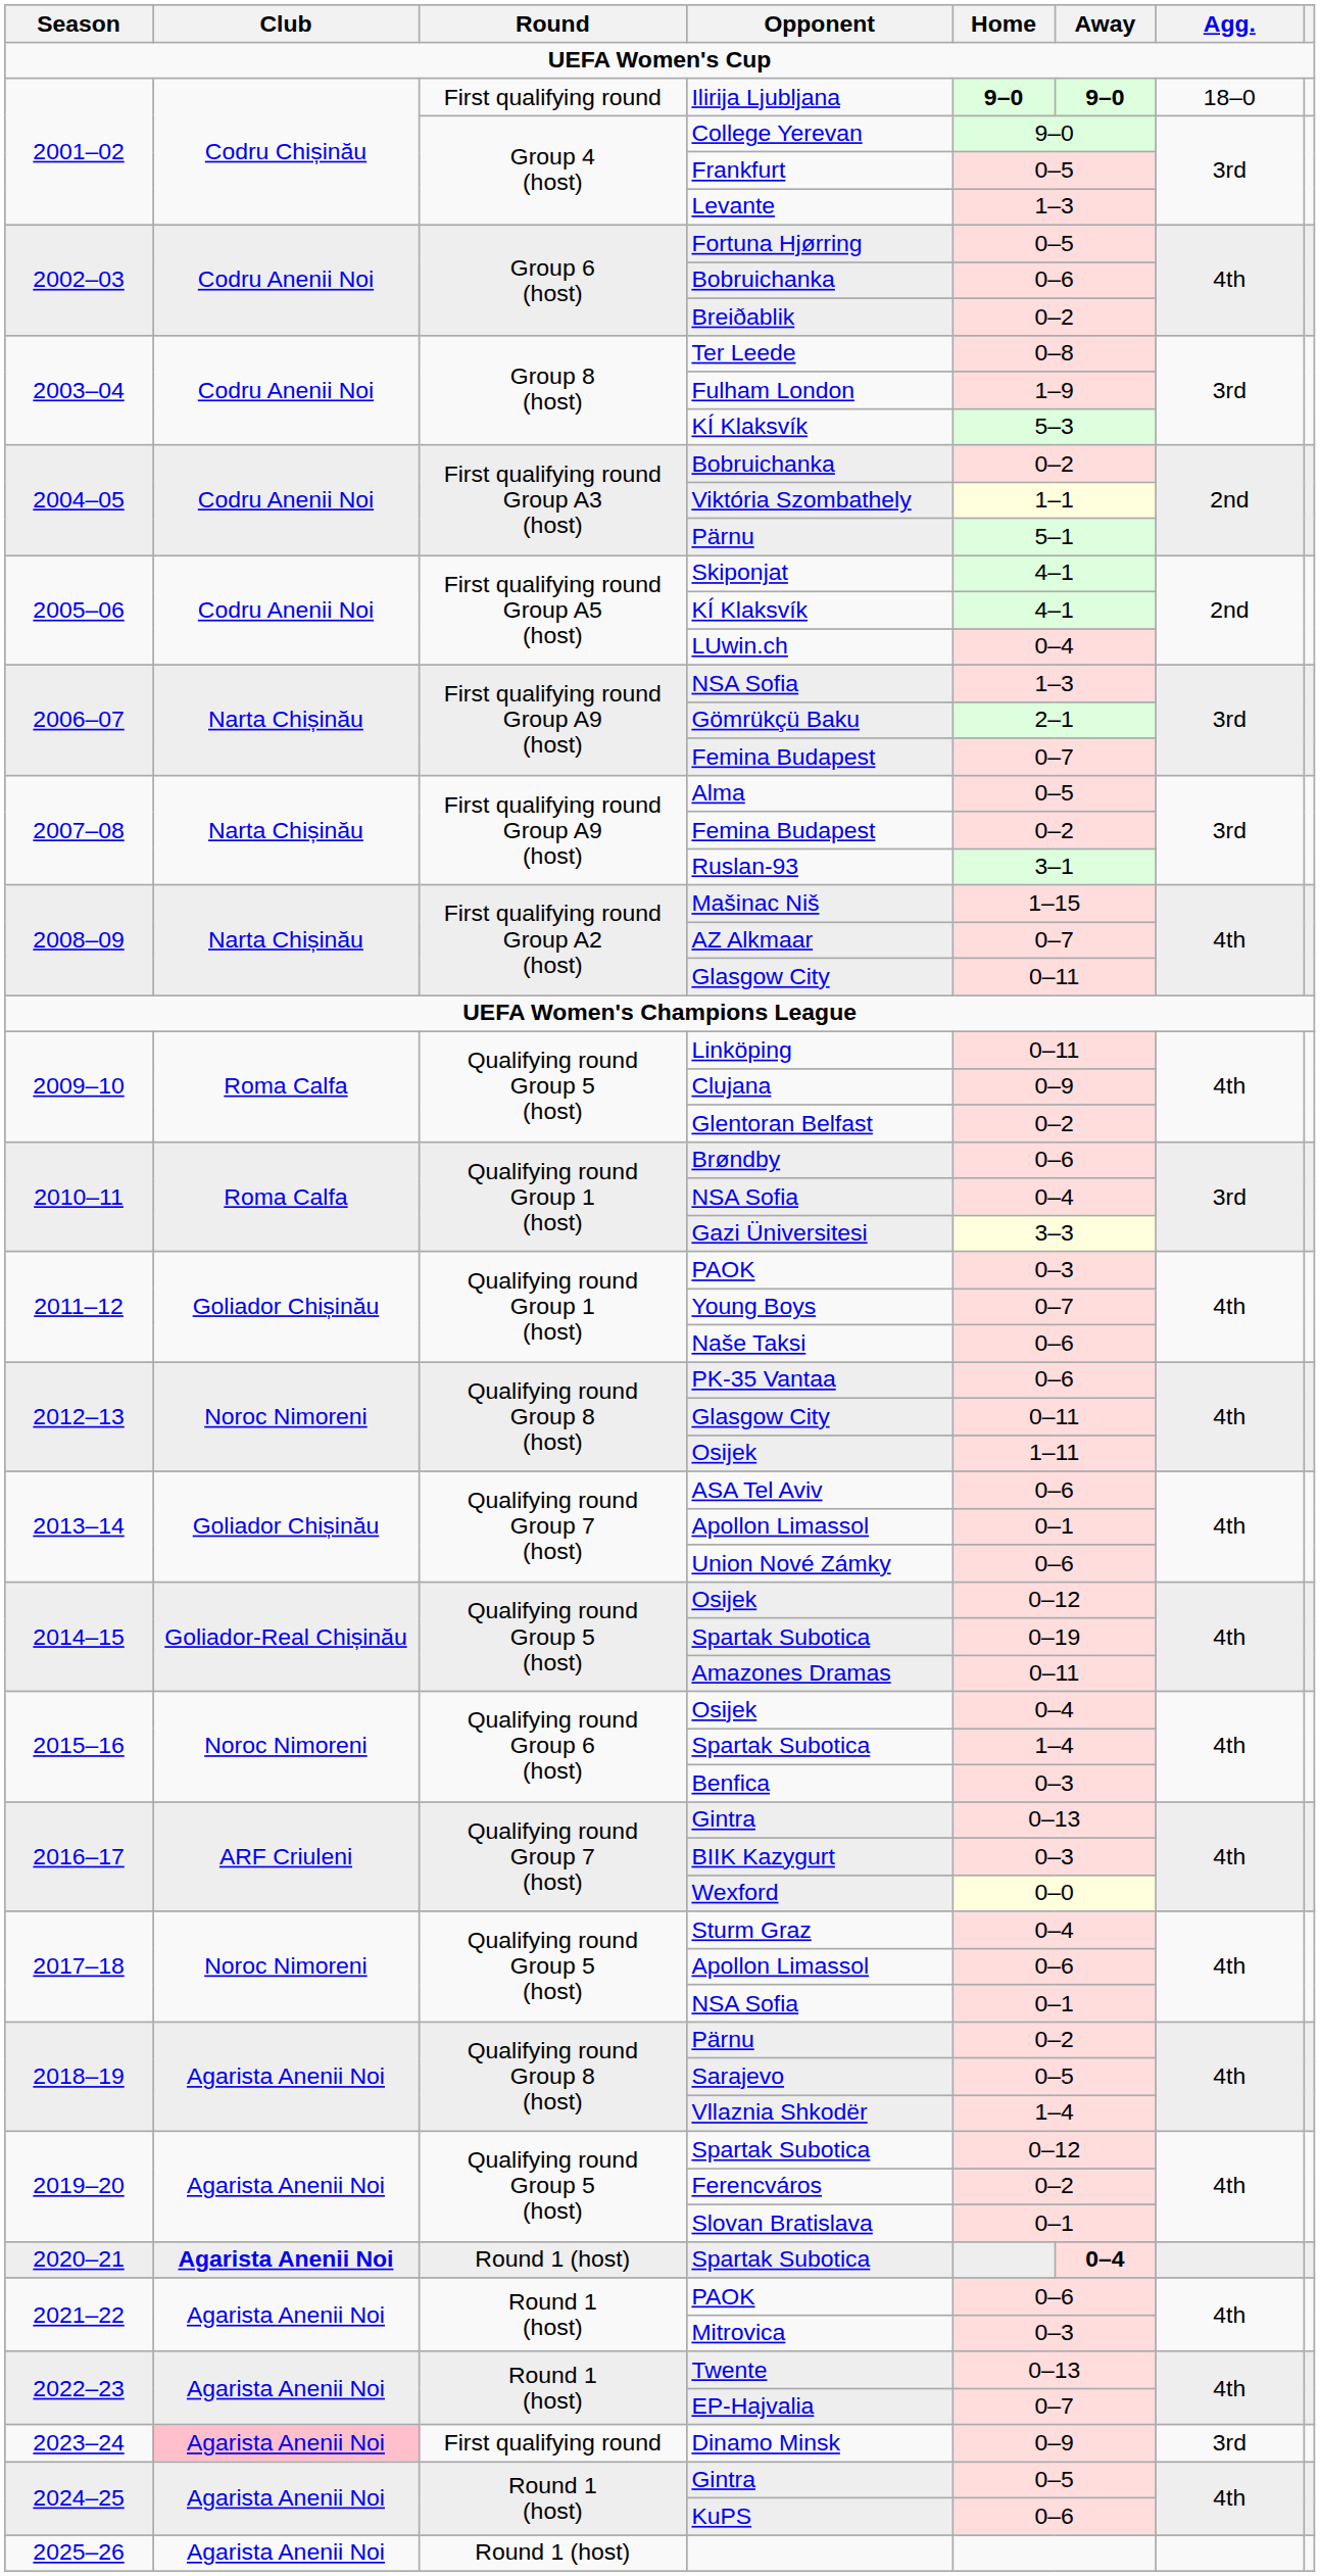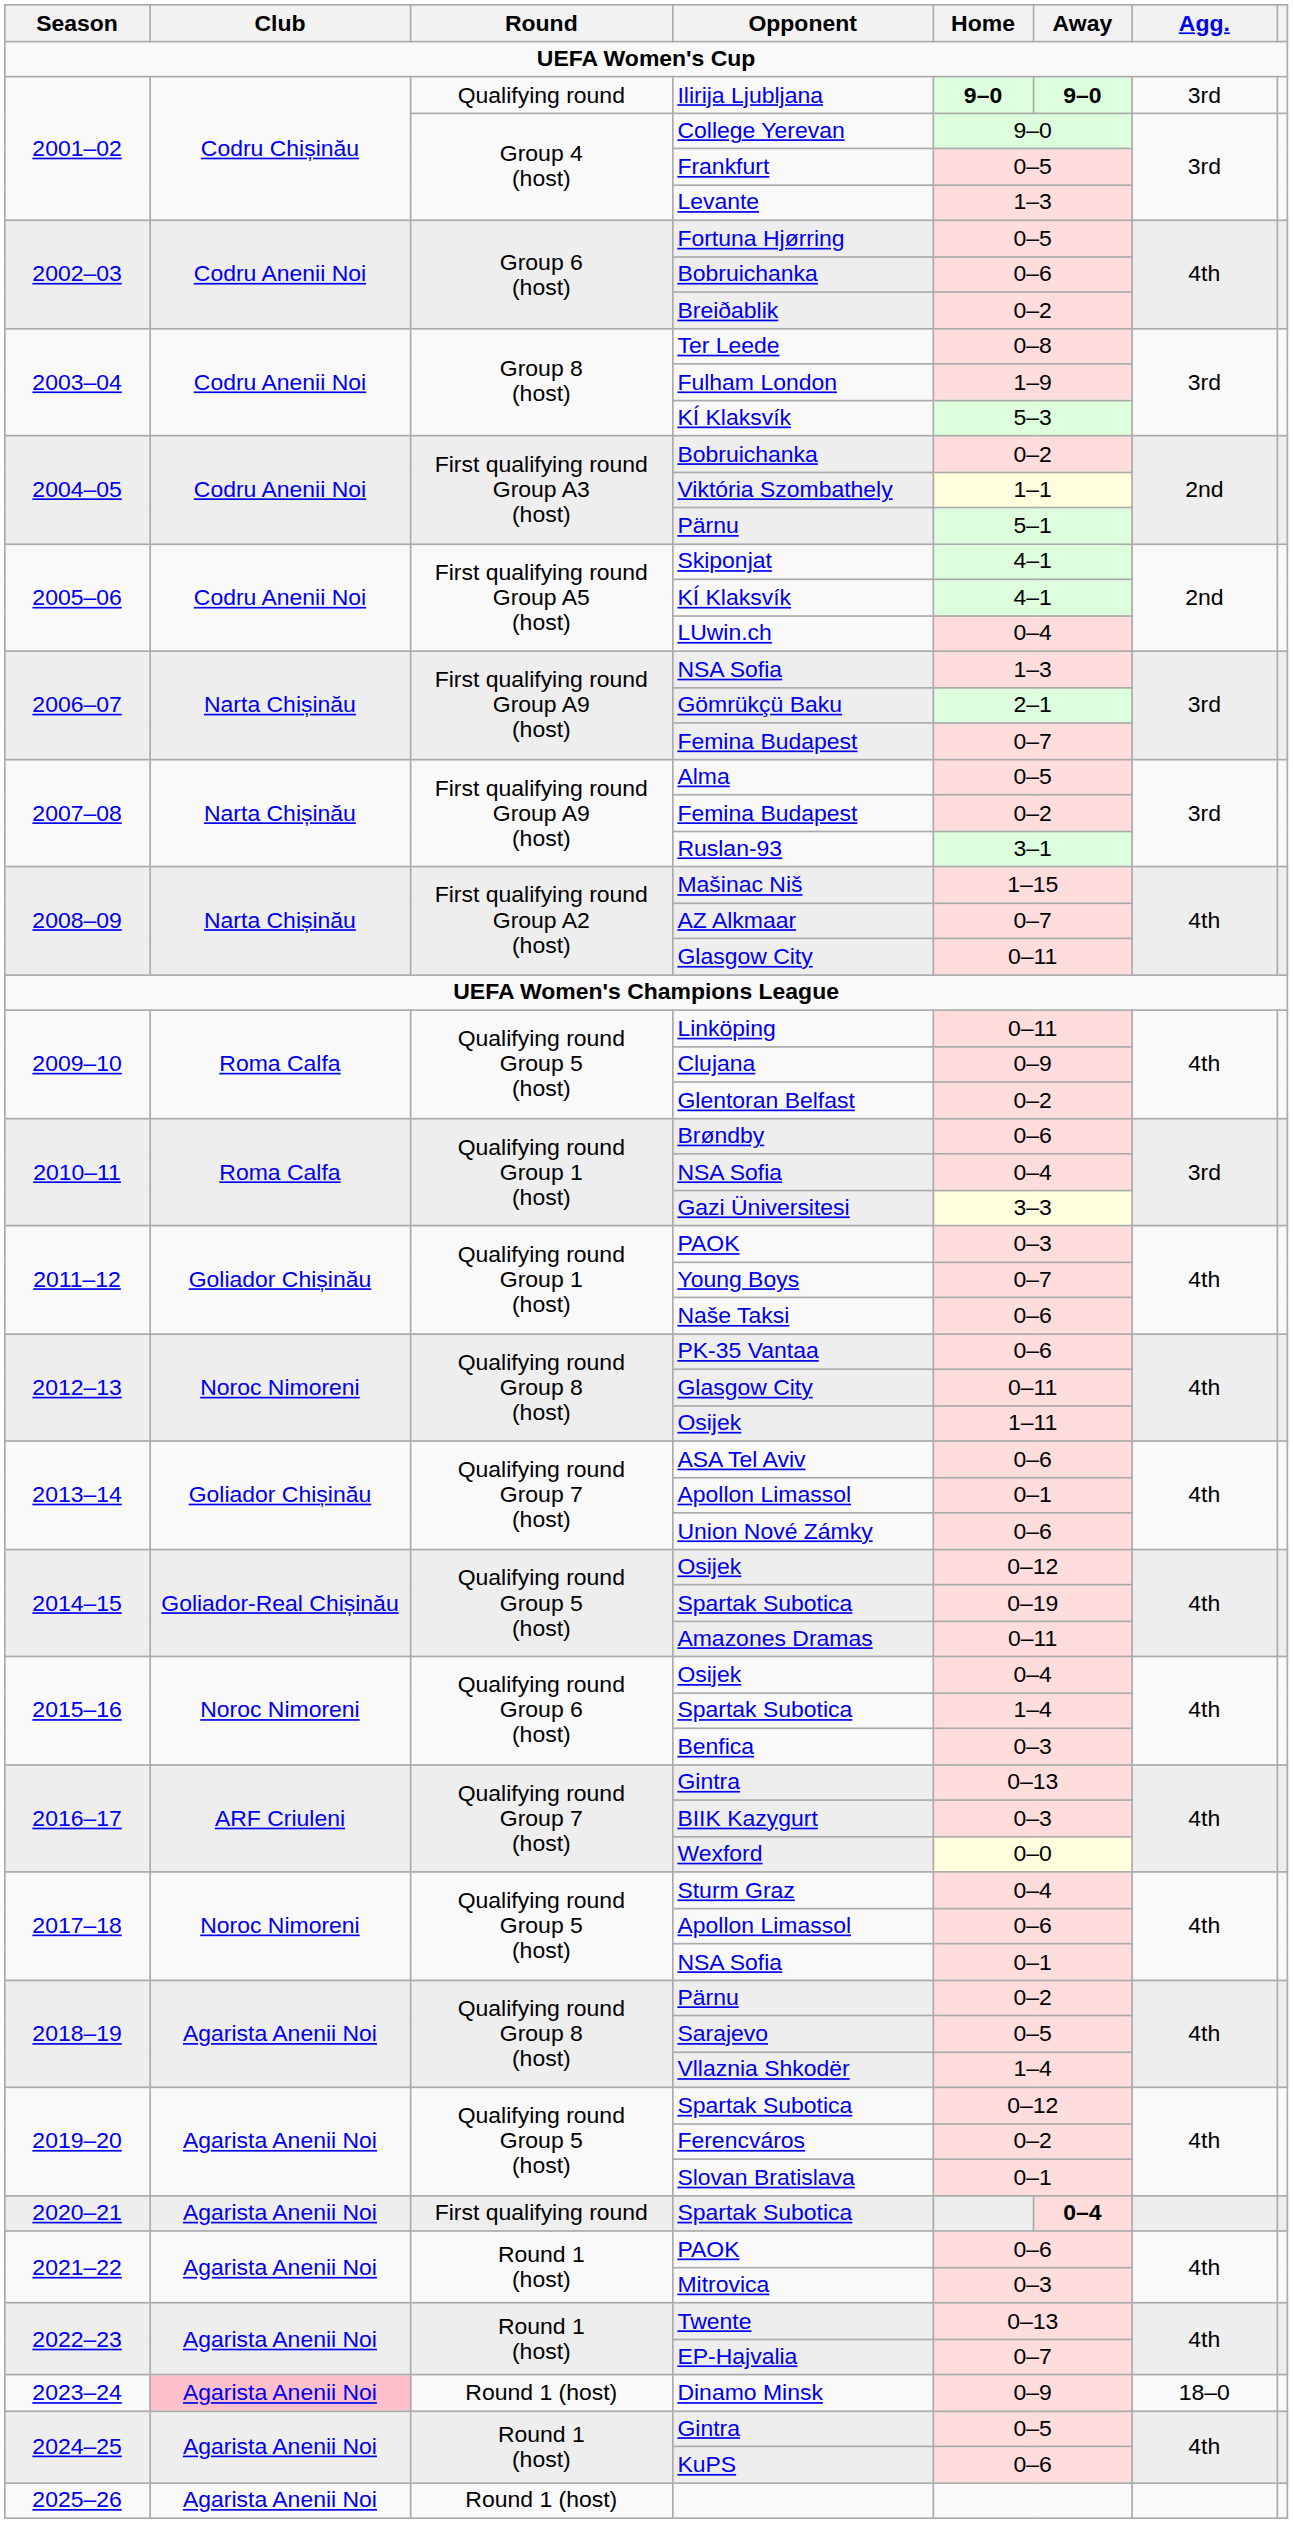Ilirija Ljubljana | Round: First qualifying round -> Qualifying round
Ilirija Ljubljana | Agg.: 18–0 -> 3rd
2020–21 / Spartak Subotica | Club: bold -> normal
2020–21 / Spartak Subotica | Round: Round 1 (host) -> First qualifying round
Dinamo Minsk | Round: First qualifying round -> Round 1 (host)
Dinamo Minsk | Agg.: 3rd -> 18–0
